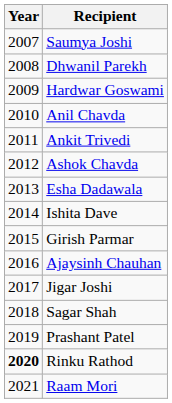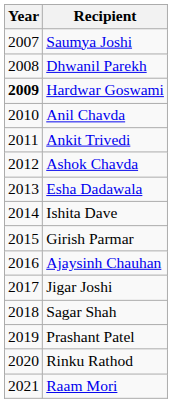Hardwar Goswami | Year: normal -> bold
Rinku Rathod | Year: bold -> normal
